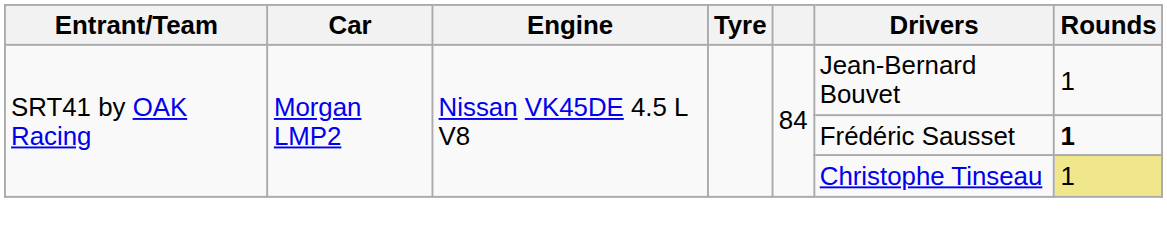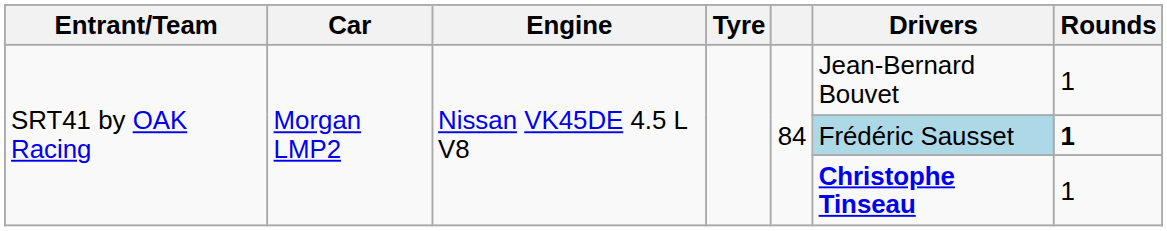row 3 | Drivers: no background -> lightblue background
row 4 | Drivers: normal -> bold
row 4 | Rounds: khaki background -> no background
